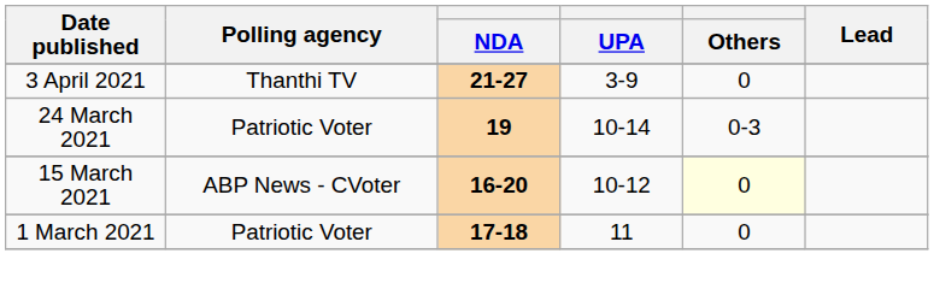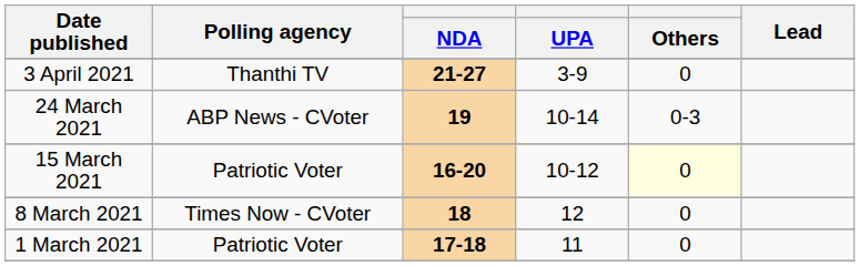24 March 2021 | Polling agency: Patriotic Voter -> ABP News - CVoter
15 March 2021 | Polling agency: ABP News - CVoter -> Patriotic Voter
+ row: 8 March 2021 | Times Now - CVoter | 18 | 12 | 0
